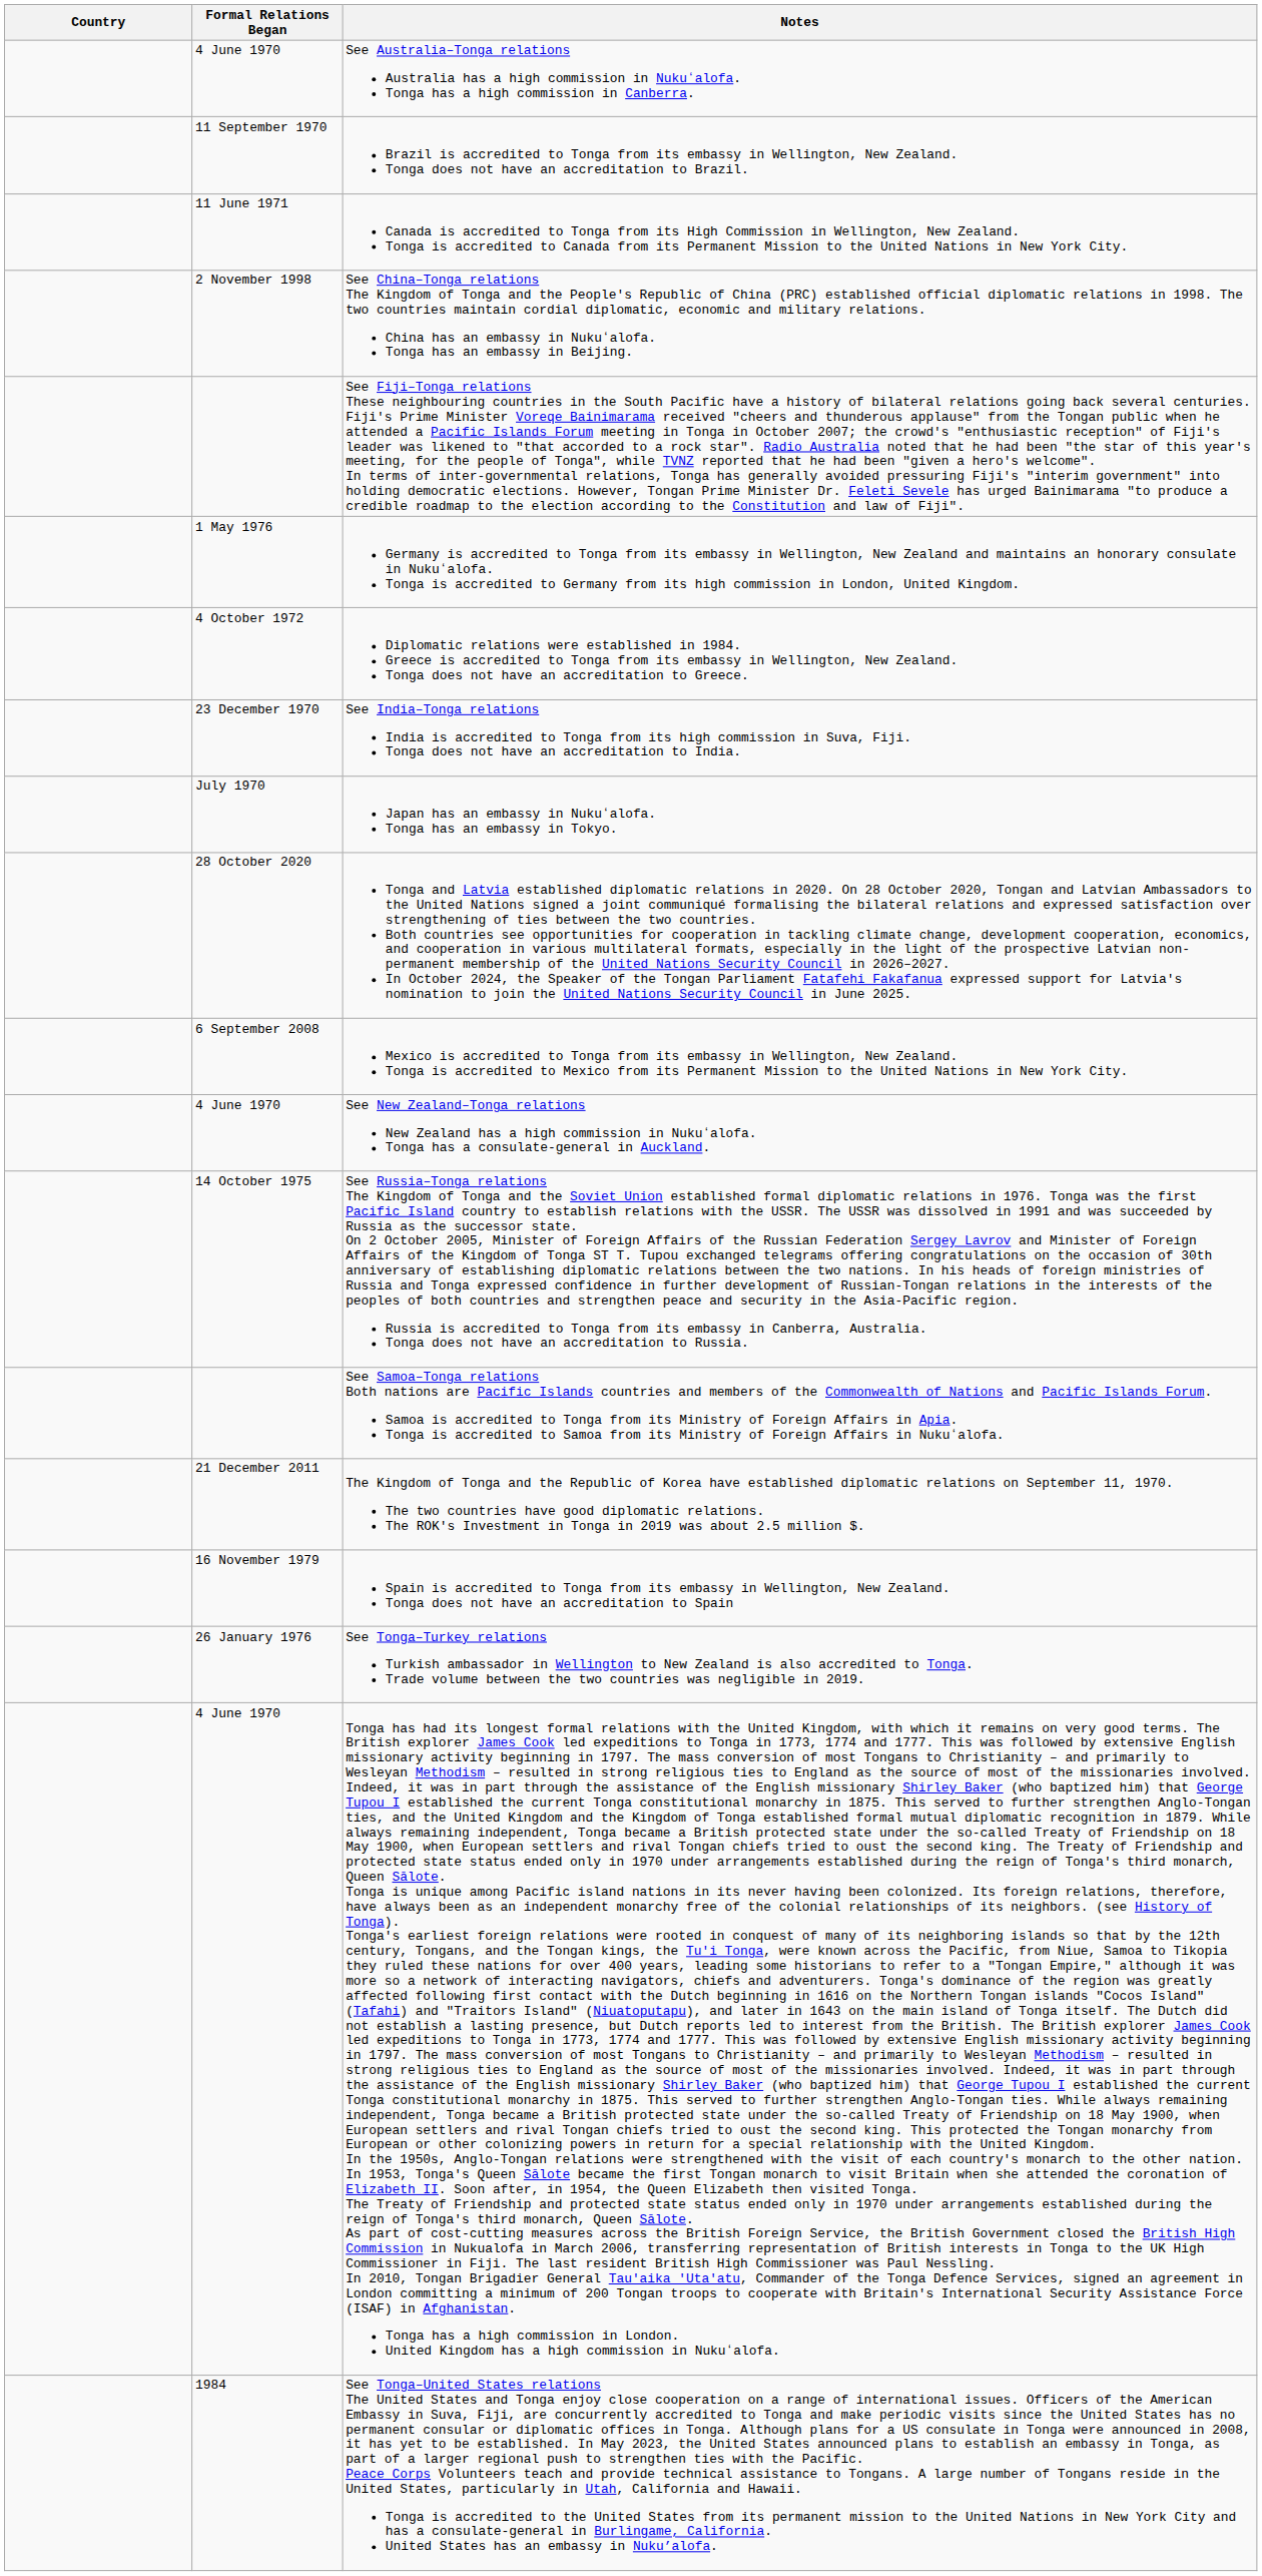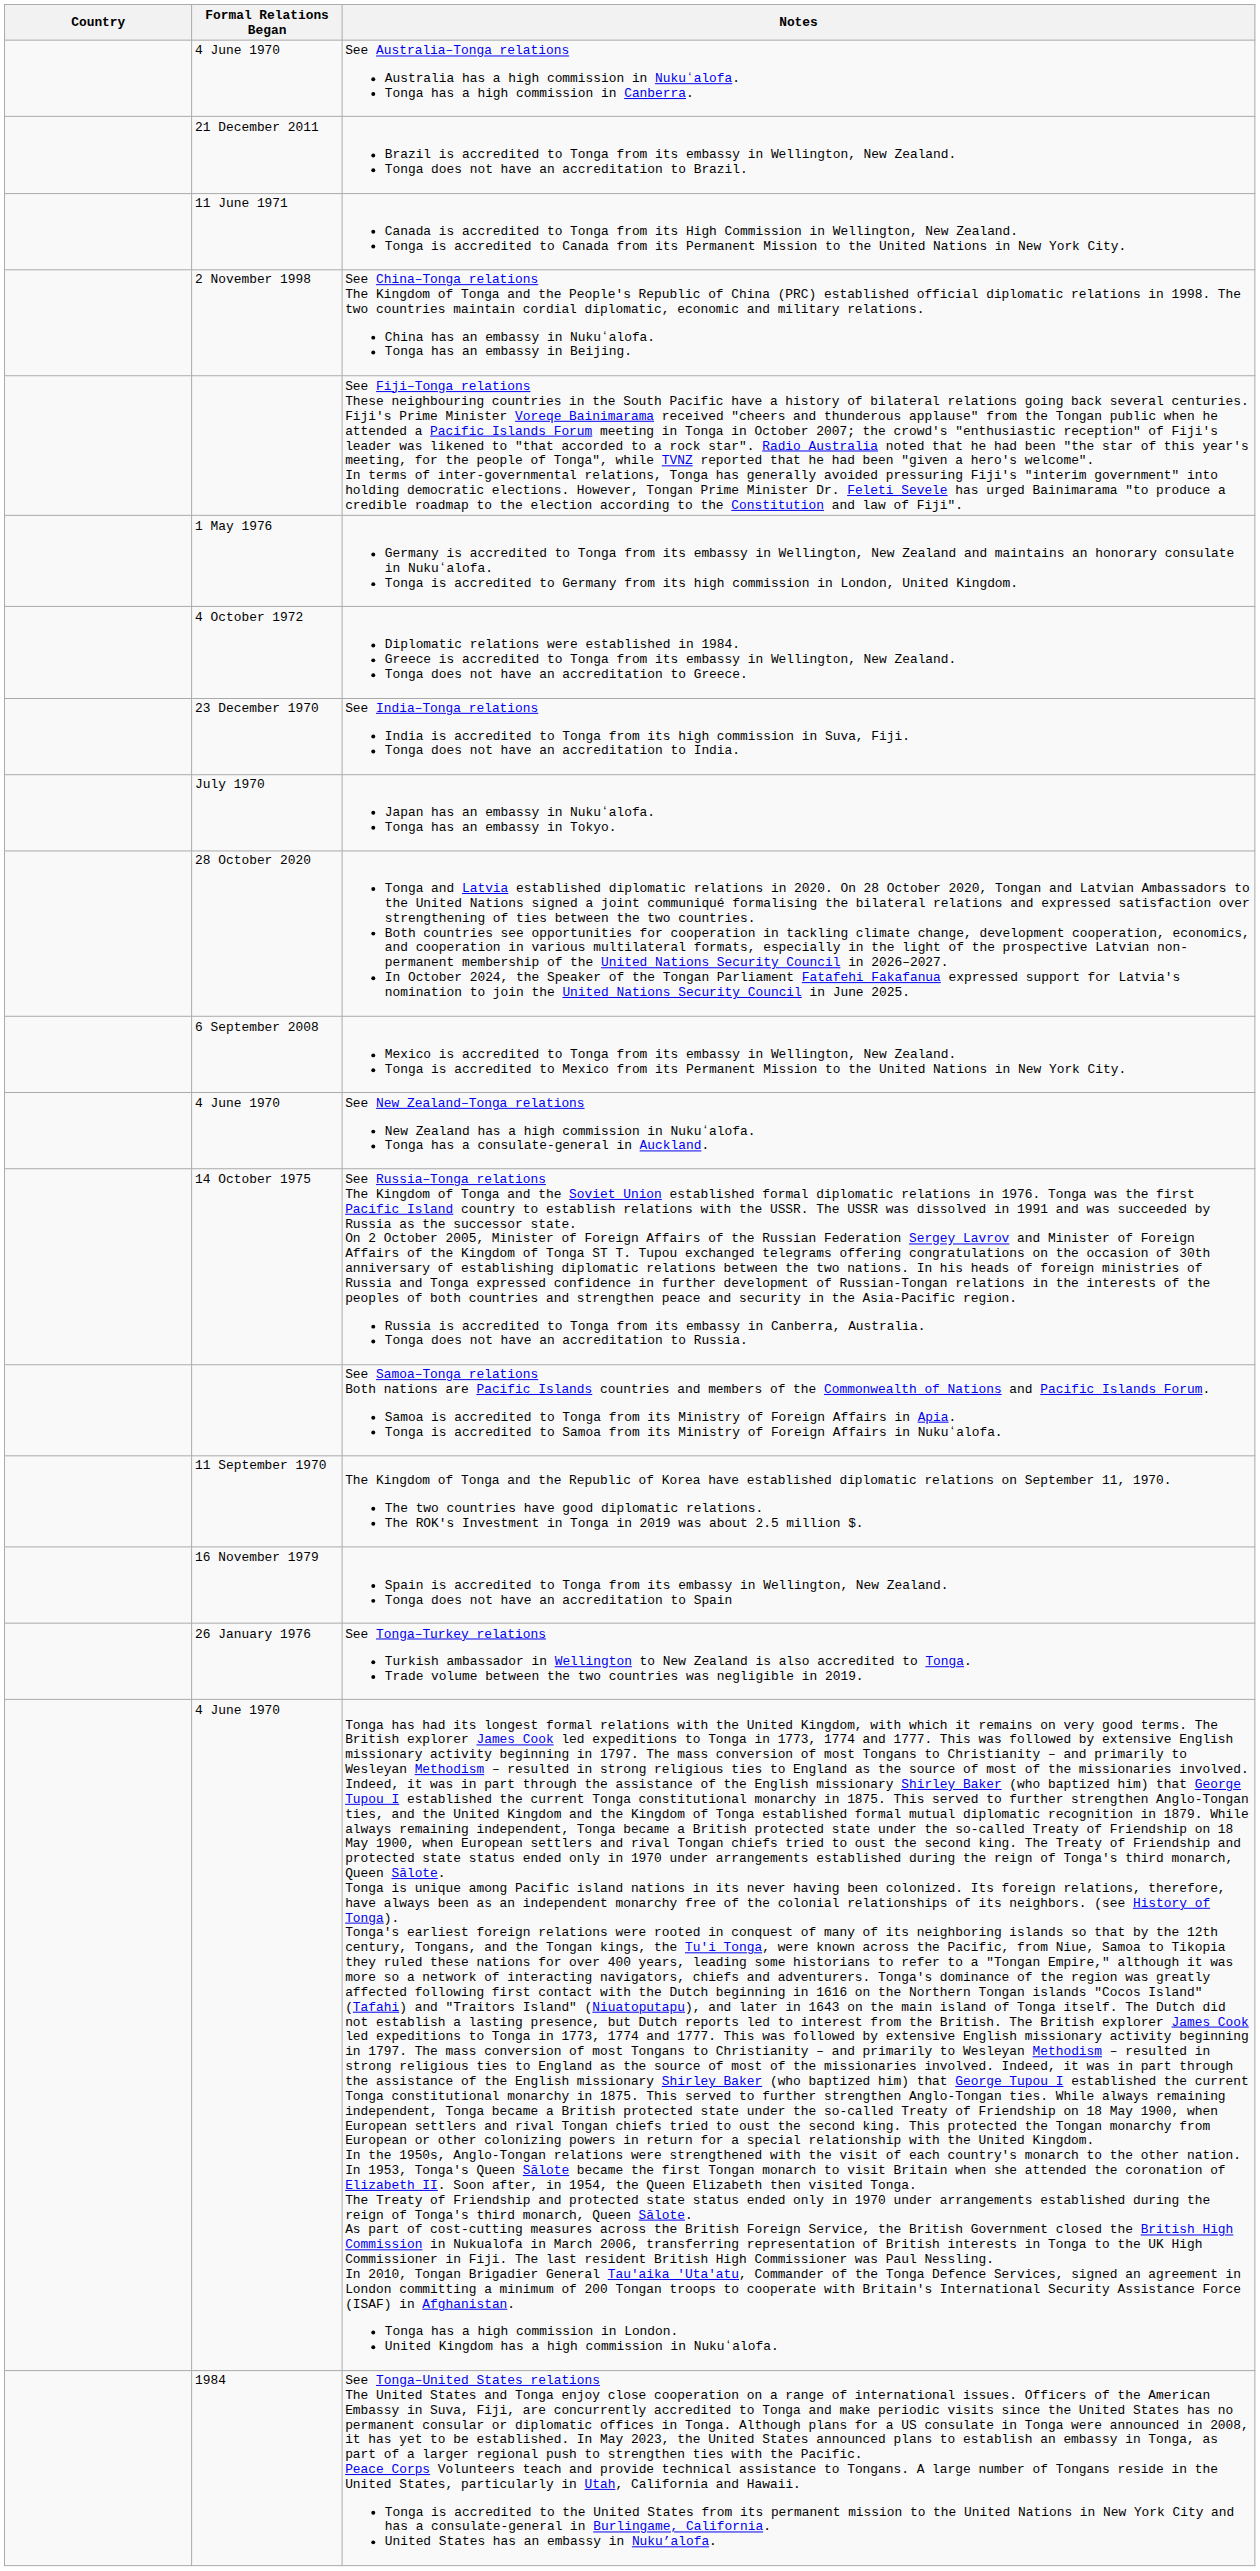row 3 | Formal Relations Began: 11 September 1970 -> 21 December 2011
row 16 | Formal Relations Began: 21 December 2011 -> 11 September 1970
